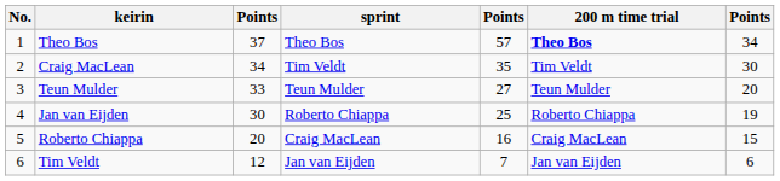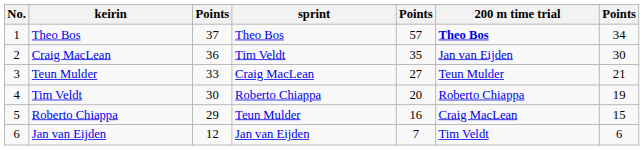row 3 | column 3: 34 -> 36
row 3 | 200 m time trial: Tim Veldt -> Jan van Eijden
row 4 | sprint: Teun Mulder -> Craig MacLean
row 4 | column 7: 20 -> 21
row 5 | keirin: Jan van Eijden -> Tim Veldt
row 5 | column 5: 25 -> 20
row 6 | column 3: 20 -> 29
row 6 | sprint: Craig MacLean -> Teun Mulder
row 7 | keirin: Tim Veldt -> Jan van Eijden
row 7 | 200 m time trial: Jan van Eijden -> Tim Veldt
